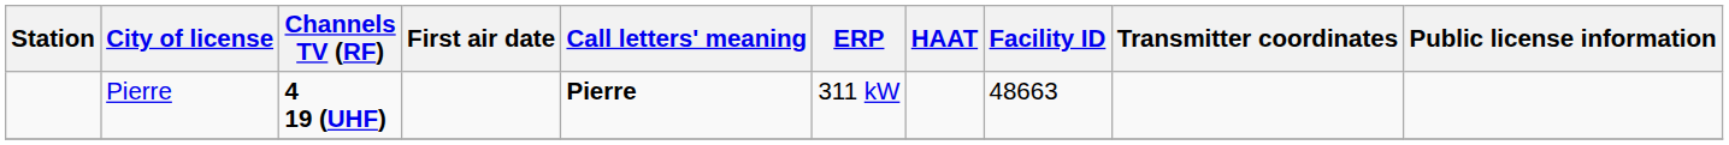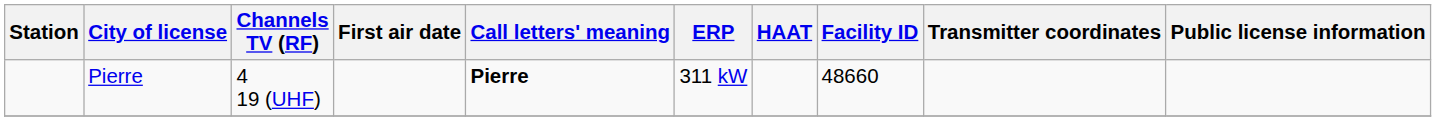row 2 | Channels TV (RF): bold -> normal
row 2 | Facility ID: 48663 -> 48660
